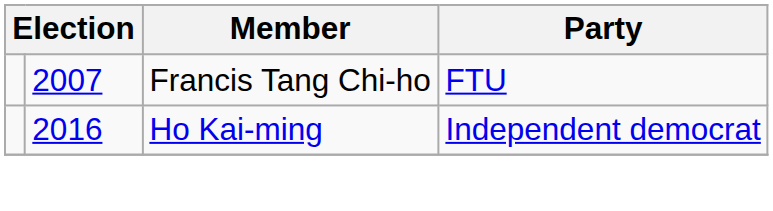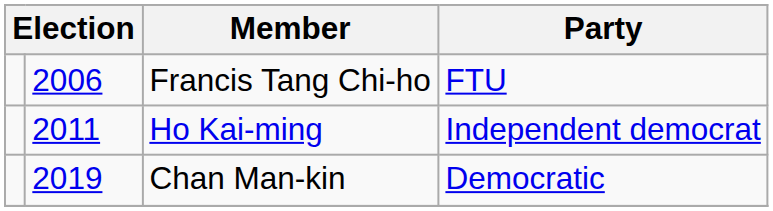Francis Tang Chi-ho | column 2: 2007 -> 2006
Ho Kai-ming | column 2: 2016 -> 2011
+ row: 2019 | Chan Man-kin | Democratic
